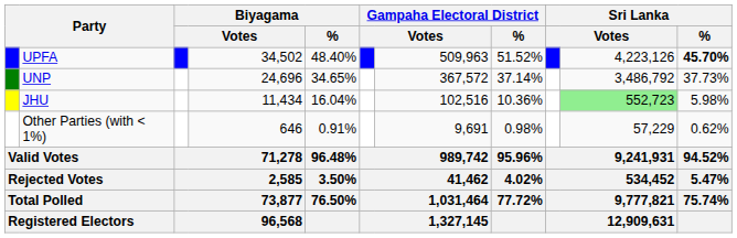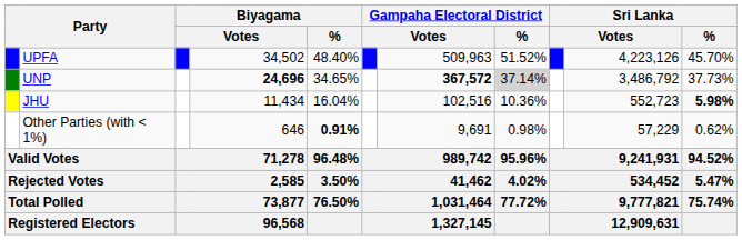UPFA | Sri Lanka / %: bold -> normal
UNP | column 4: normal -> bold
UNP | column 7: normal -> bold
UNP | Gampaha Electoral District / %: no background -> lightgrey background
JHU | column 10: lightgreen background -> no background
JHU | Sri Lanka / %: normal -> bold
Other Parties (with < 1%) | Biyagama / %: normal -> bold
